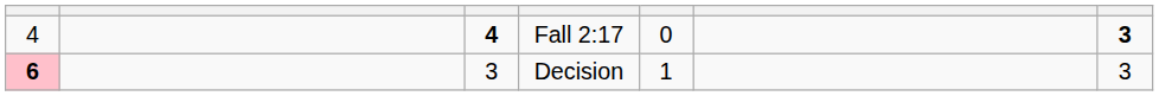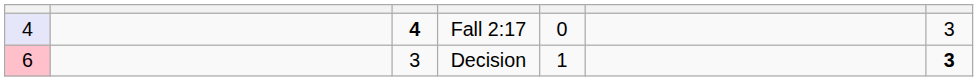Fall 2:17 | column 1: no background -> lavender background
Fall 2:17 | column 7: bold -> normal
Decision | column 1: bold -> normal
Decision | column 7: normal -> bold
